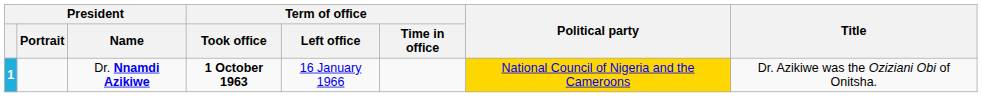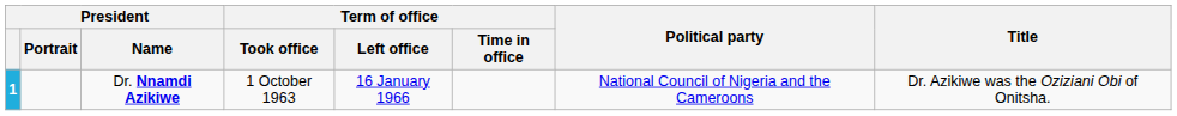1 | Term of office / Took office: bold -> normal
1 | Political party: gold background -> no background
